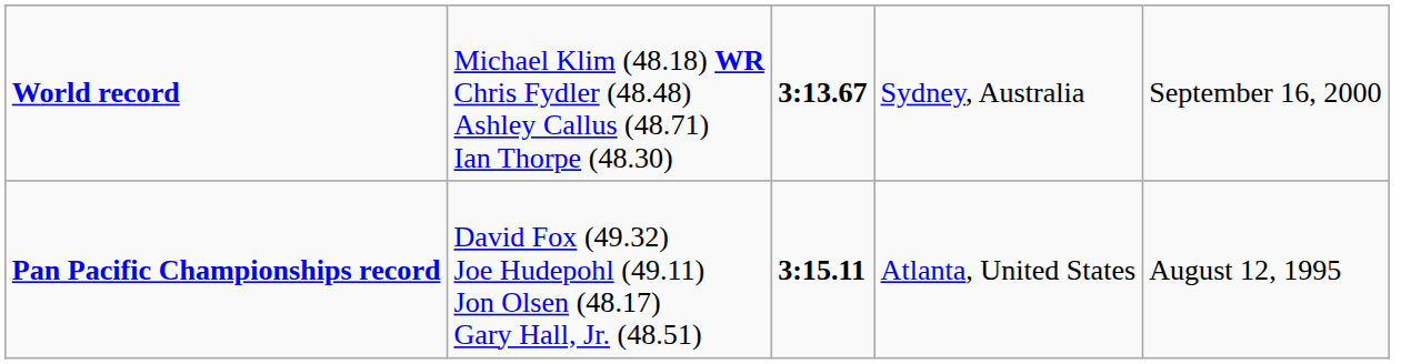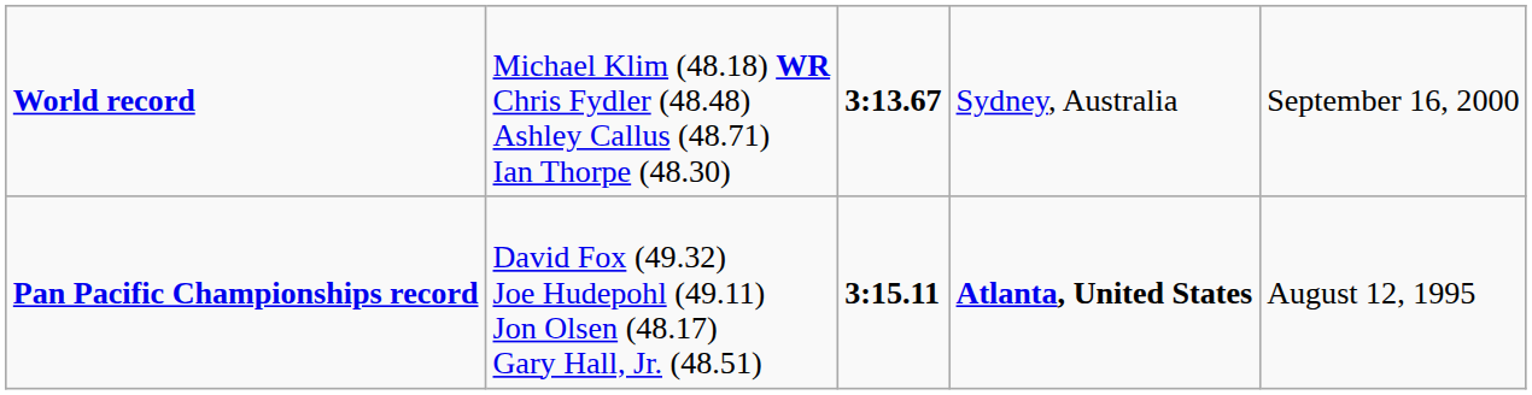Pan Pacific Championships record | column 4: normal -> bold
